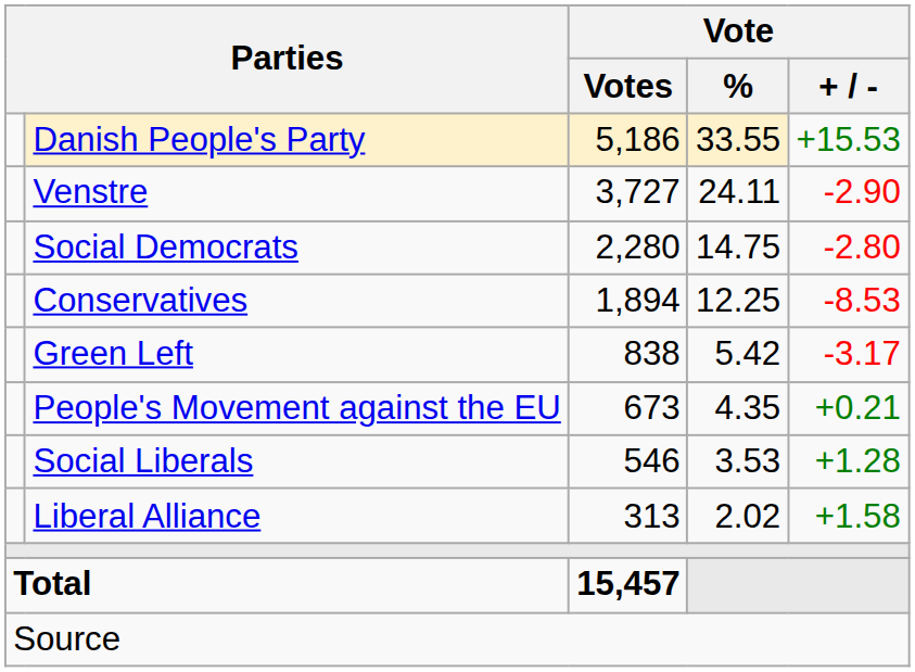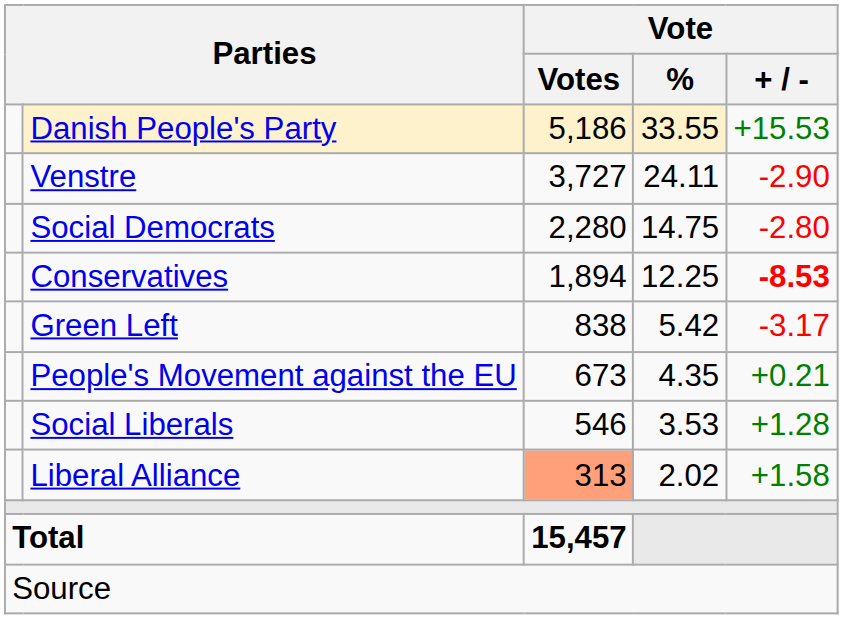Conservatives | Vote / + / -: normal -> bold
Liberal Alliance | Vote / Votes: no background -> lightsalmon background
